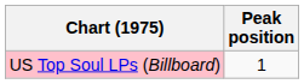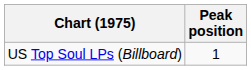US Top Soul LPs (Billboard) | Chart (1975): pink background -> no background
